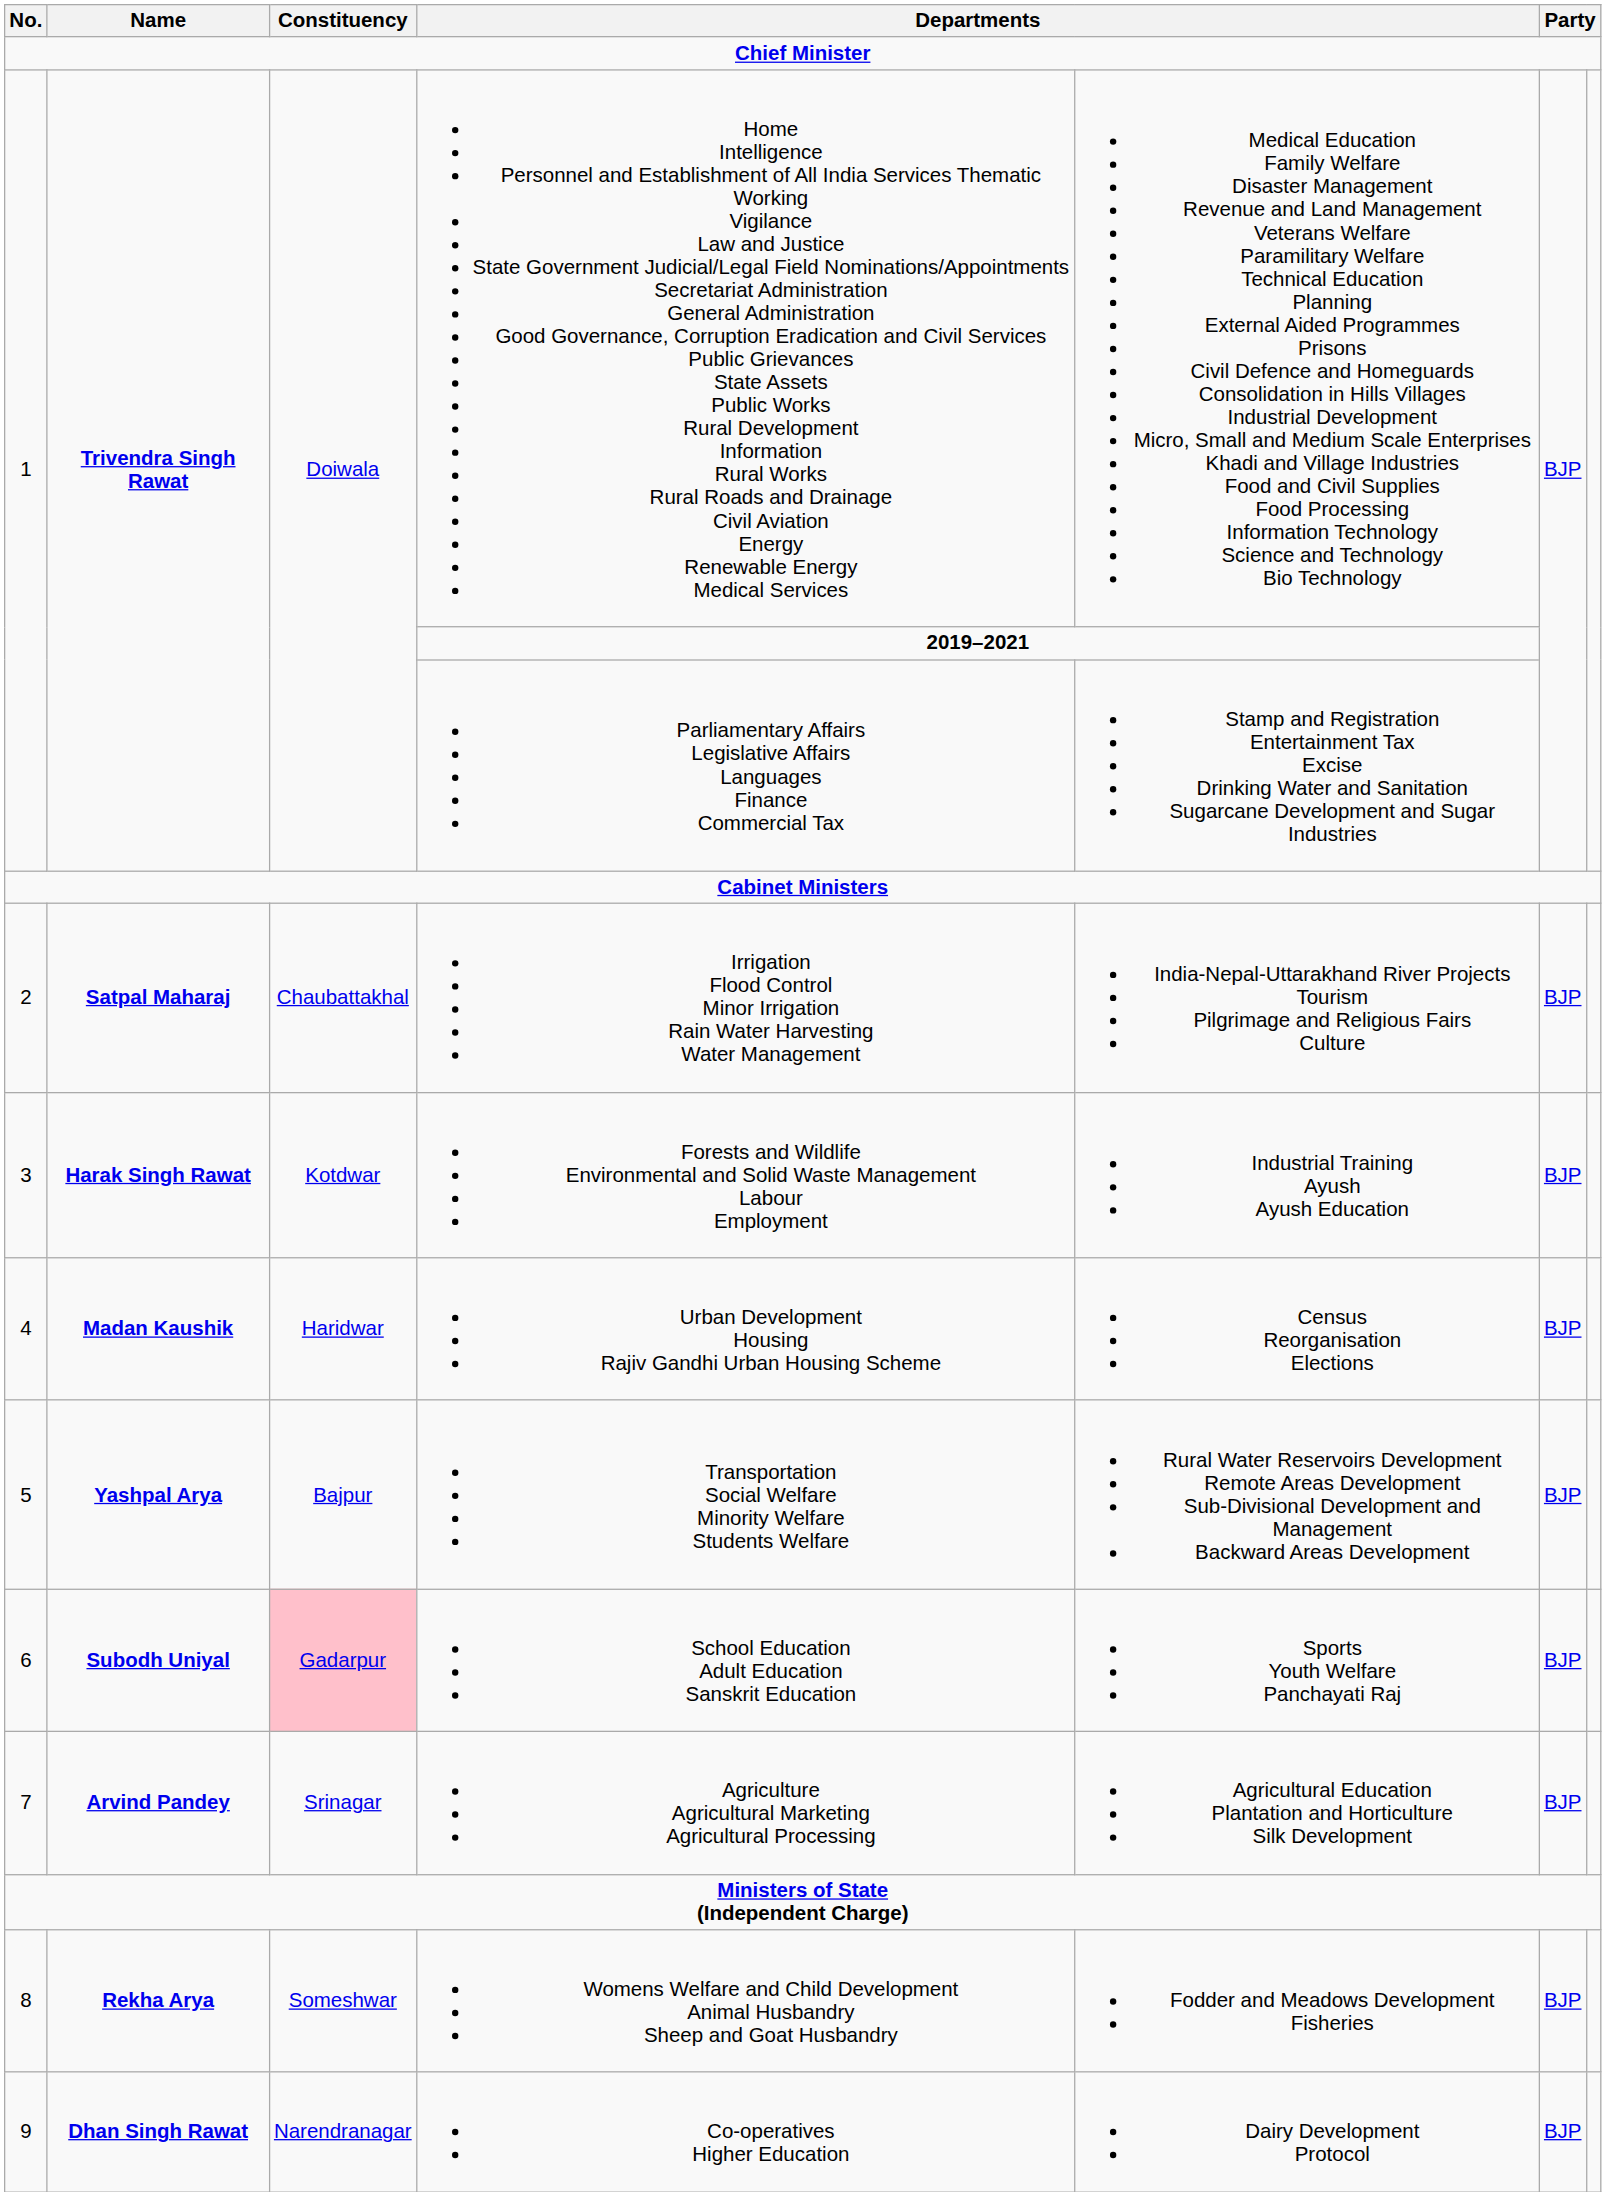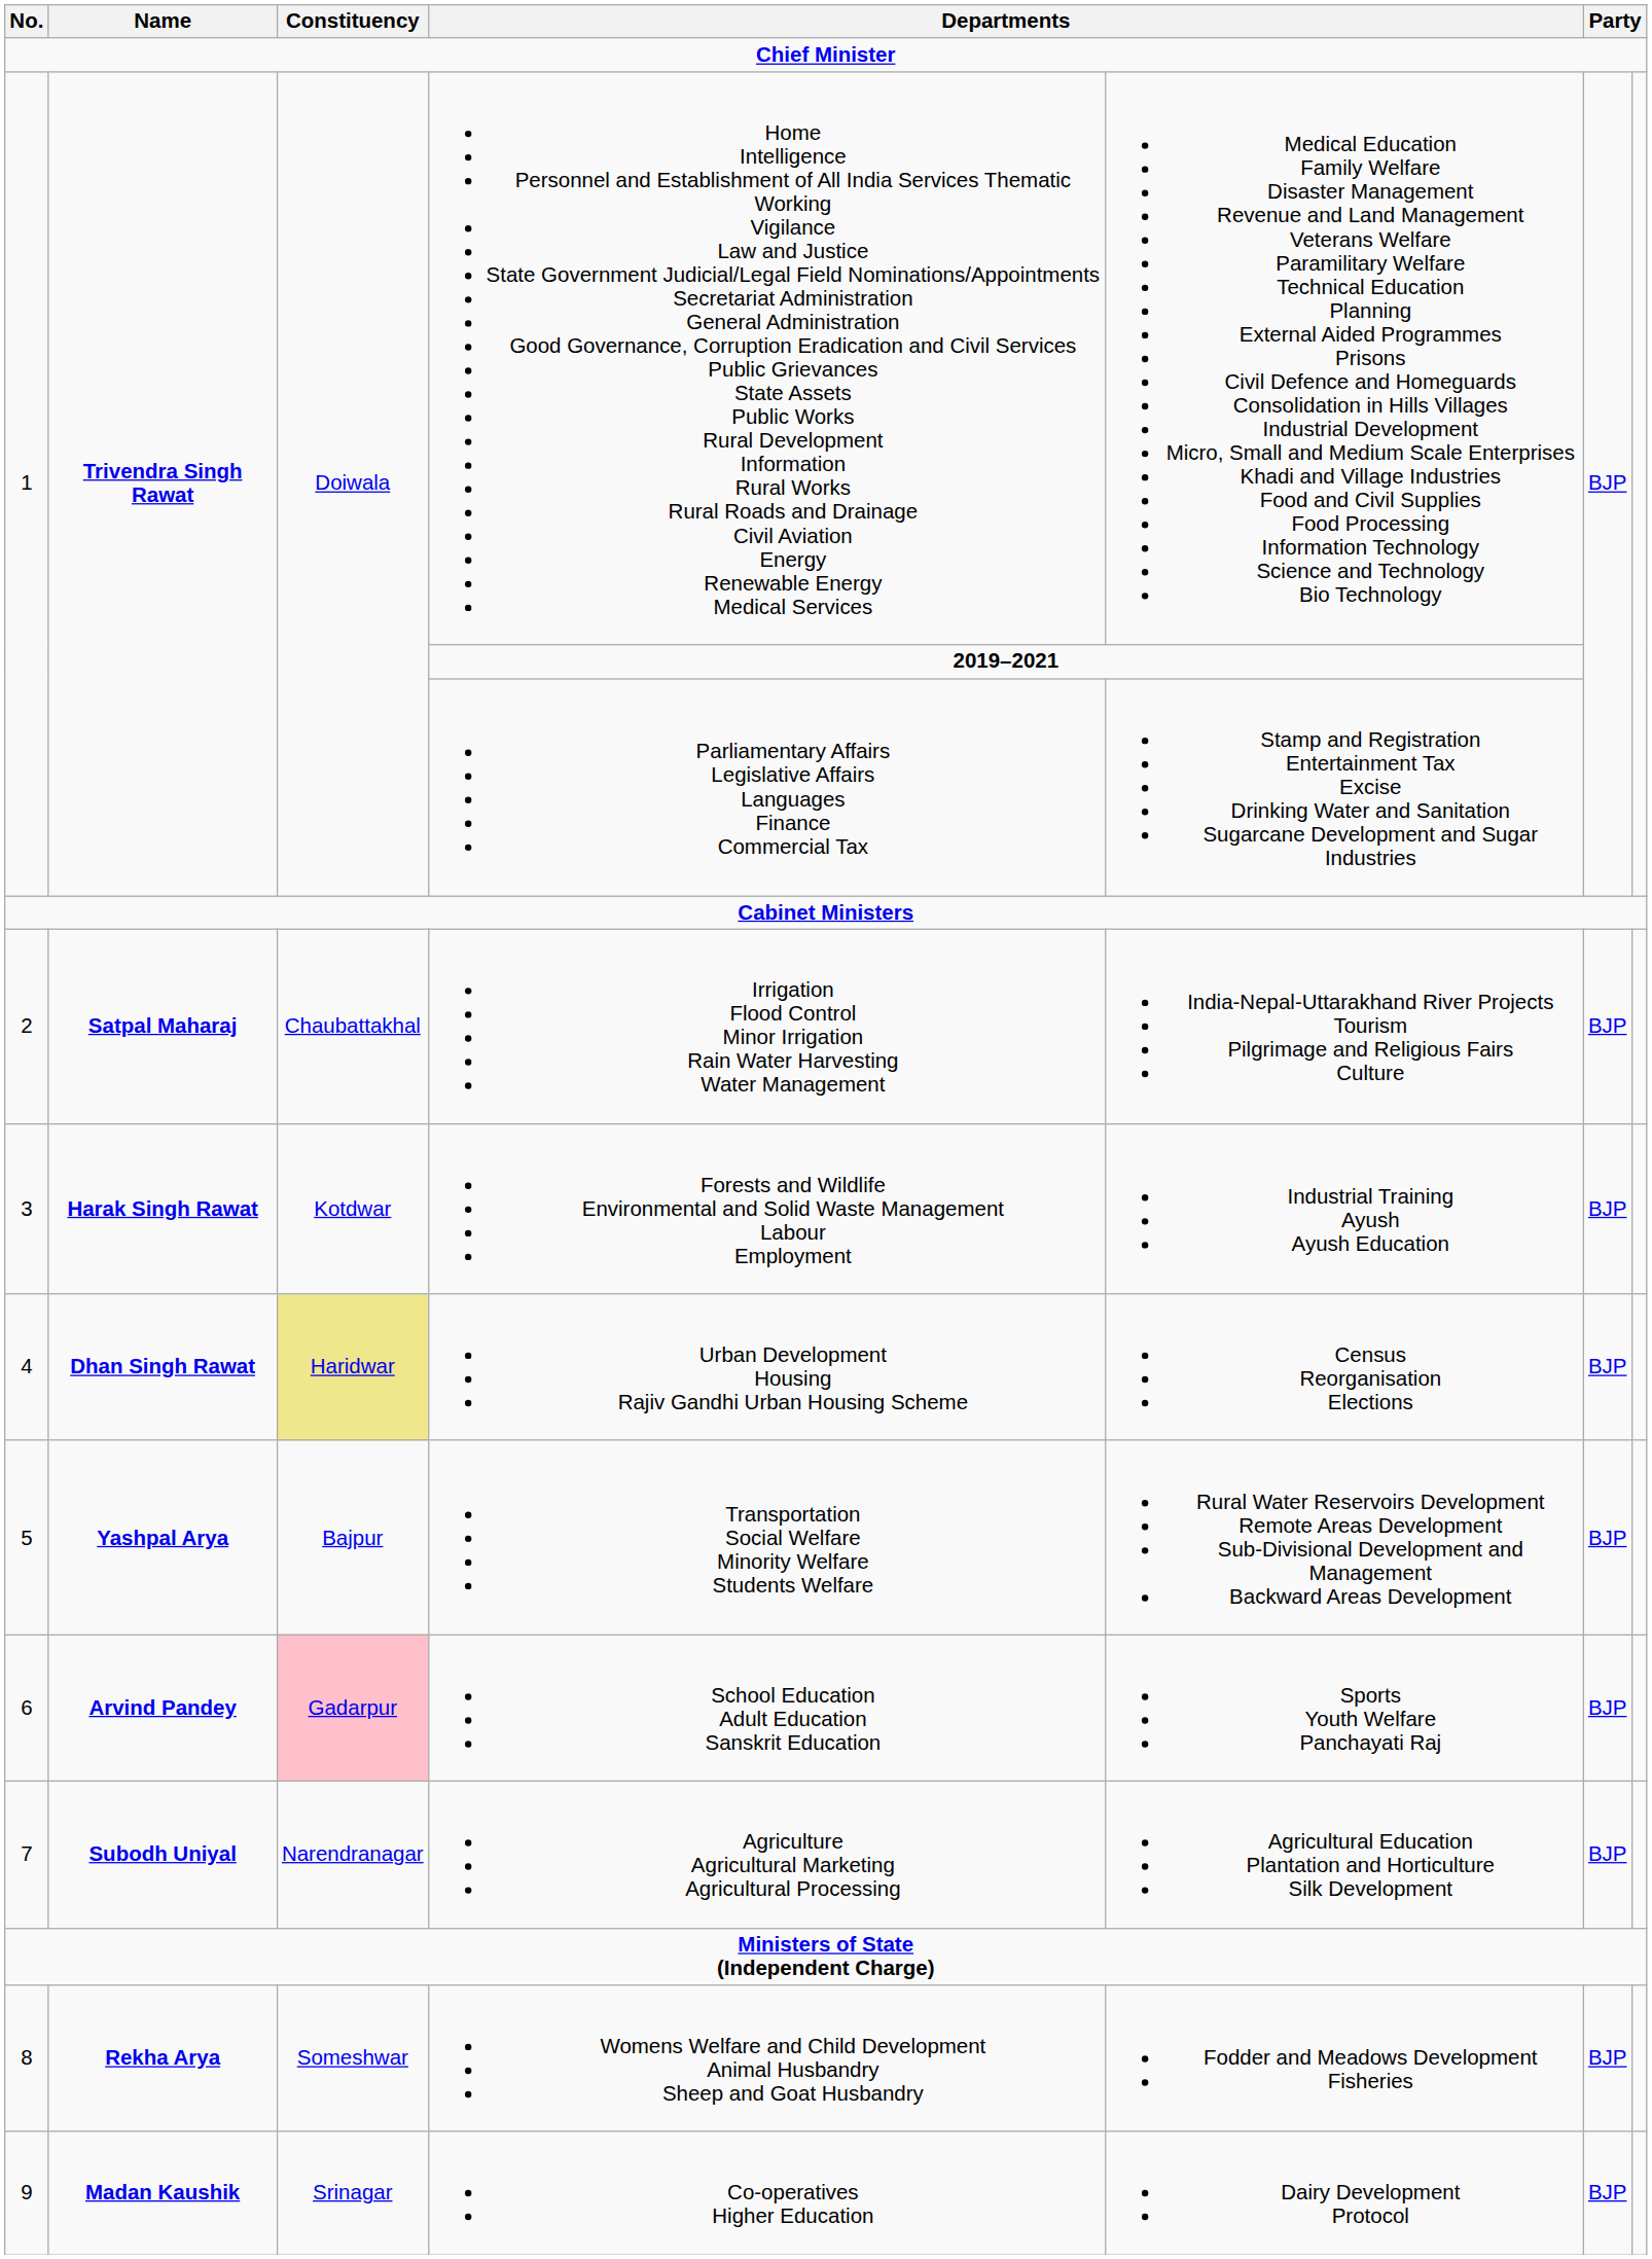Urban Development Housing Rajiv Gandhi Urban Housing Scheme | Name: Madan Kaushik -> Dhan Singh Rawat
Urban Development Housing Rajiv Gandhi Urban Housing Scheme | Constituency: no background -> khaki background
School Education Adult Education Sanskrit Education | Name: Subodh Uniyal -> Arvind Pandey
Agriculture Agricultural Marketing Agricultural Processing | Name: Arvind Pandey -> Subodh Uniyal
Agriculture Agricultural Marketing Agricultural Processing | Constituency: Srinagar -> Narendranagar
Co-operatives Higher Education | Name: Dhan Singh Rawat -> Madan Kaushik
Co-operatives Higher Education | Constituency: Narendranagar -> Srinagar
